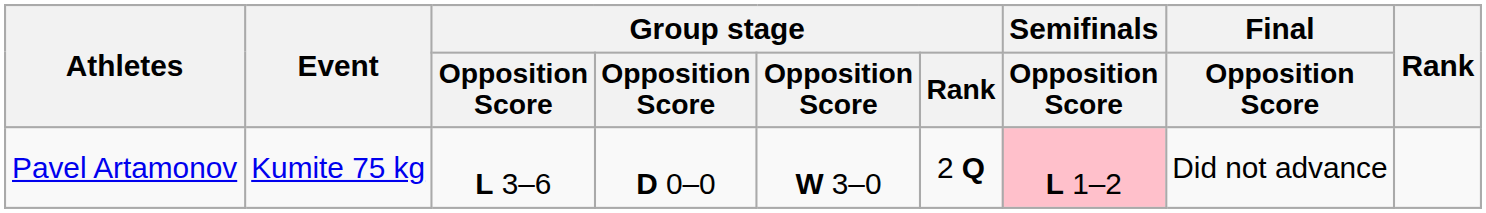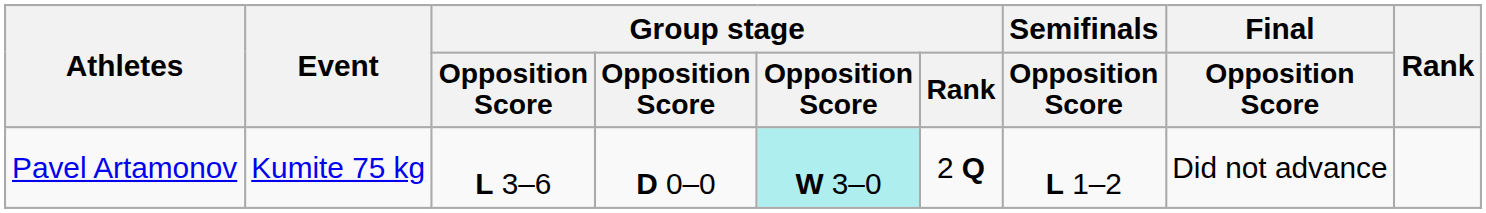Pavel Artamonov | column 5: no background -> paleturquoise background
Pavel Artamonov | Semifinals / Opposition Score: pink background -> no background
